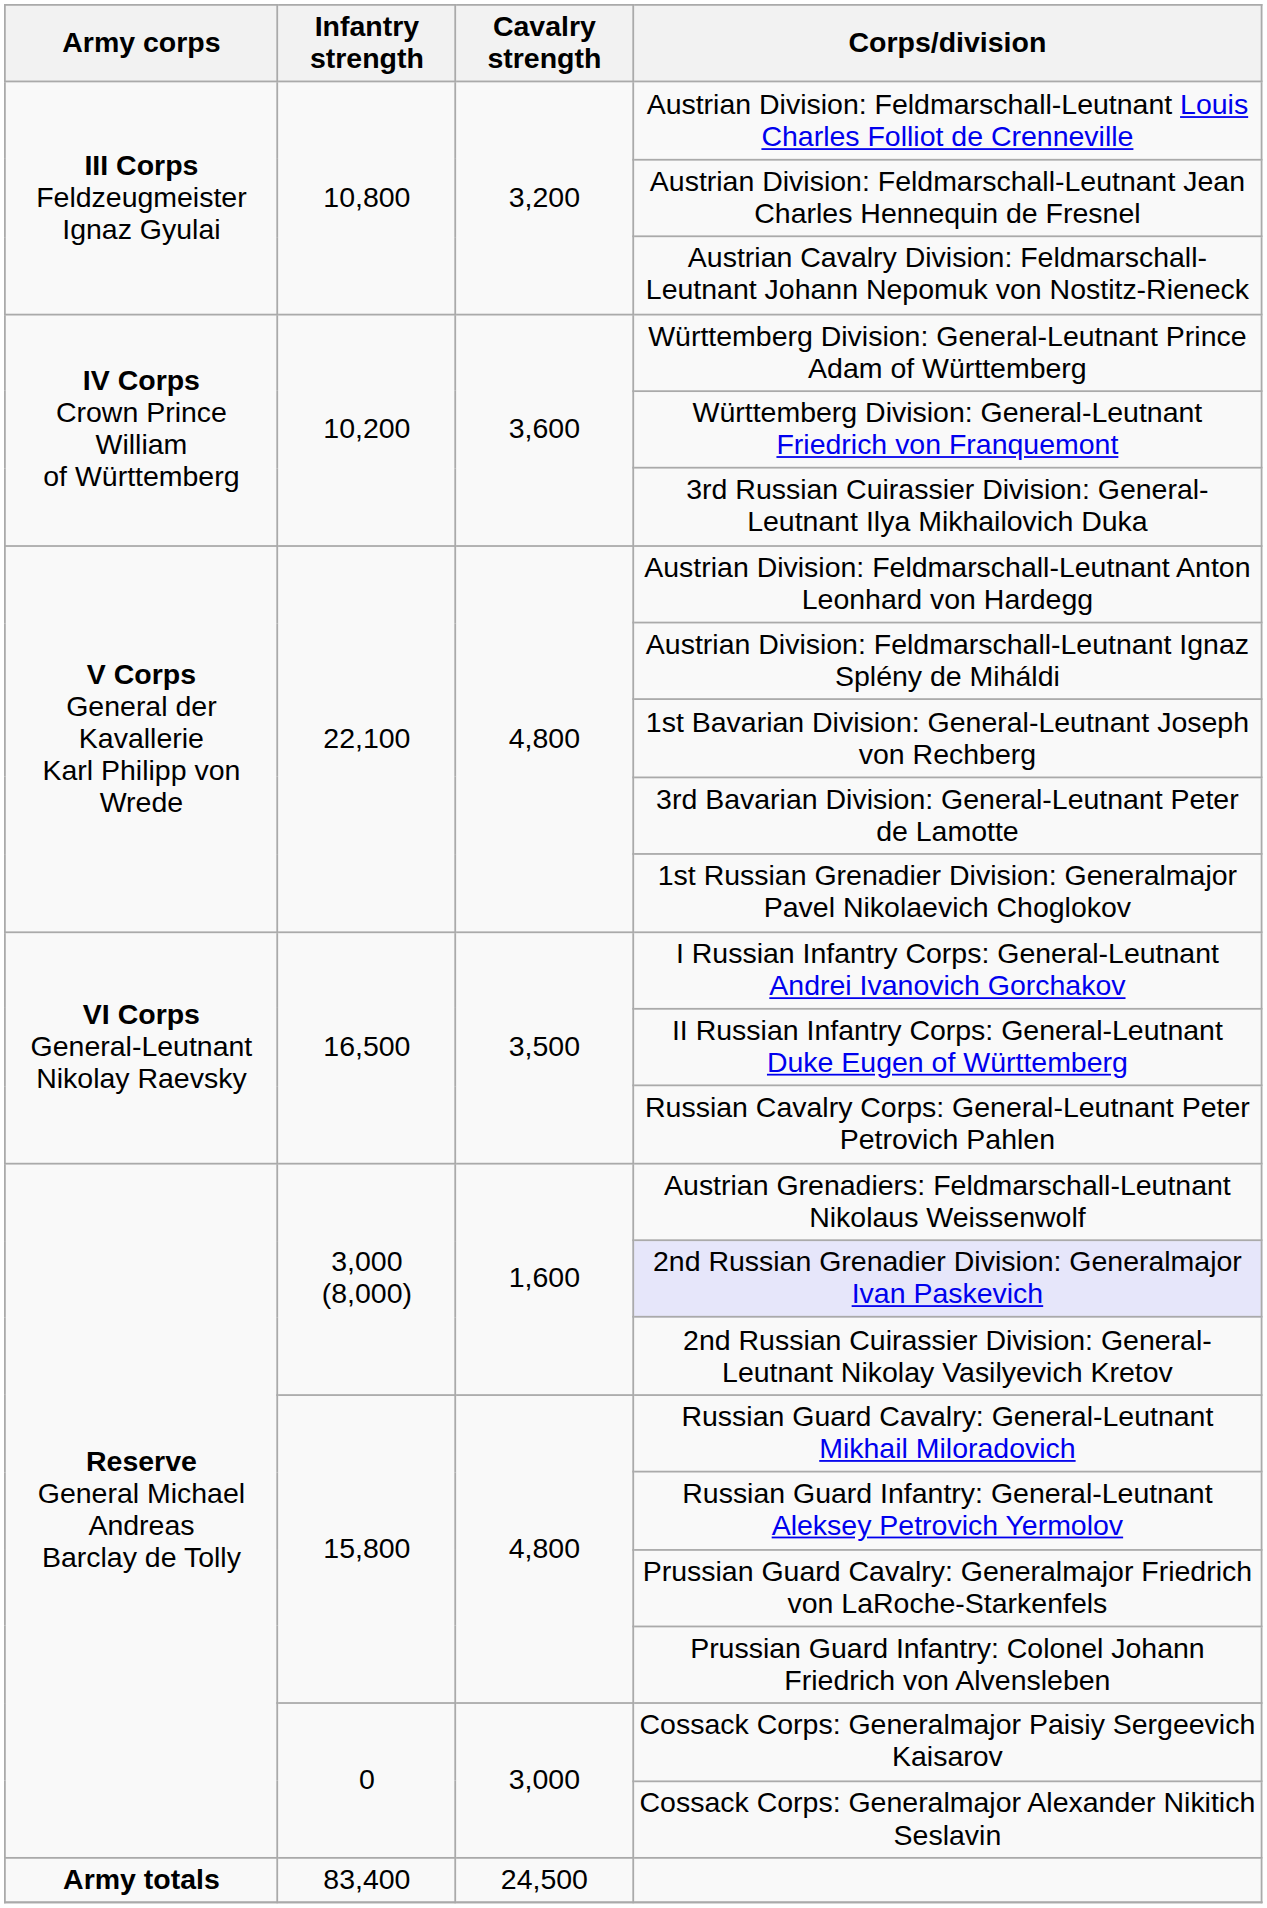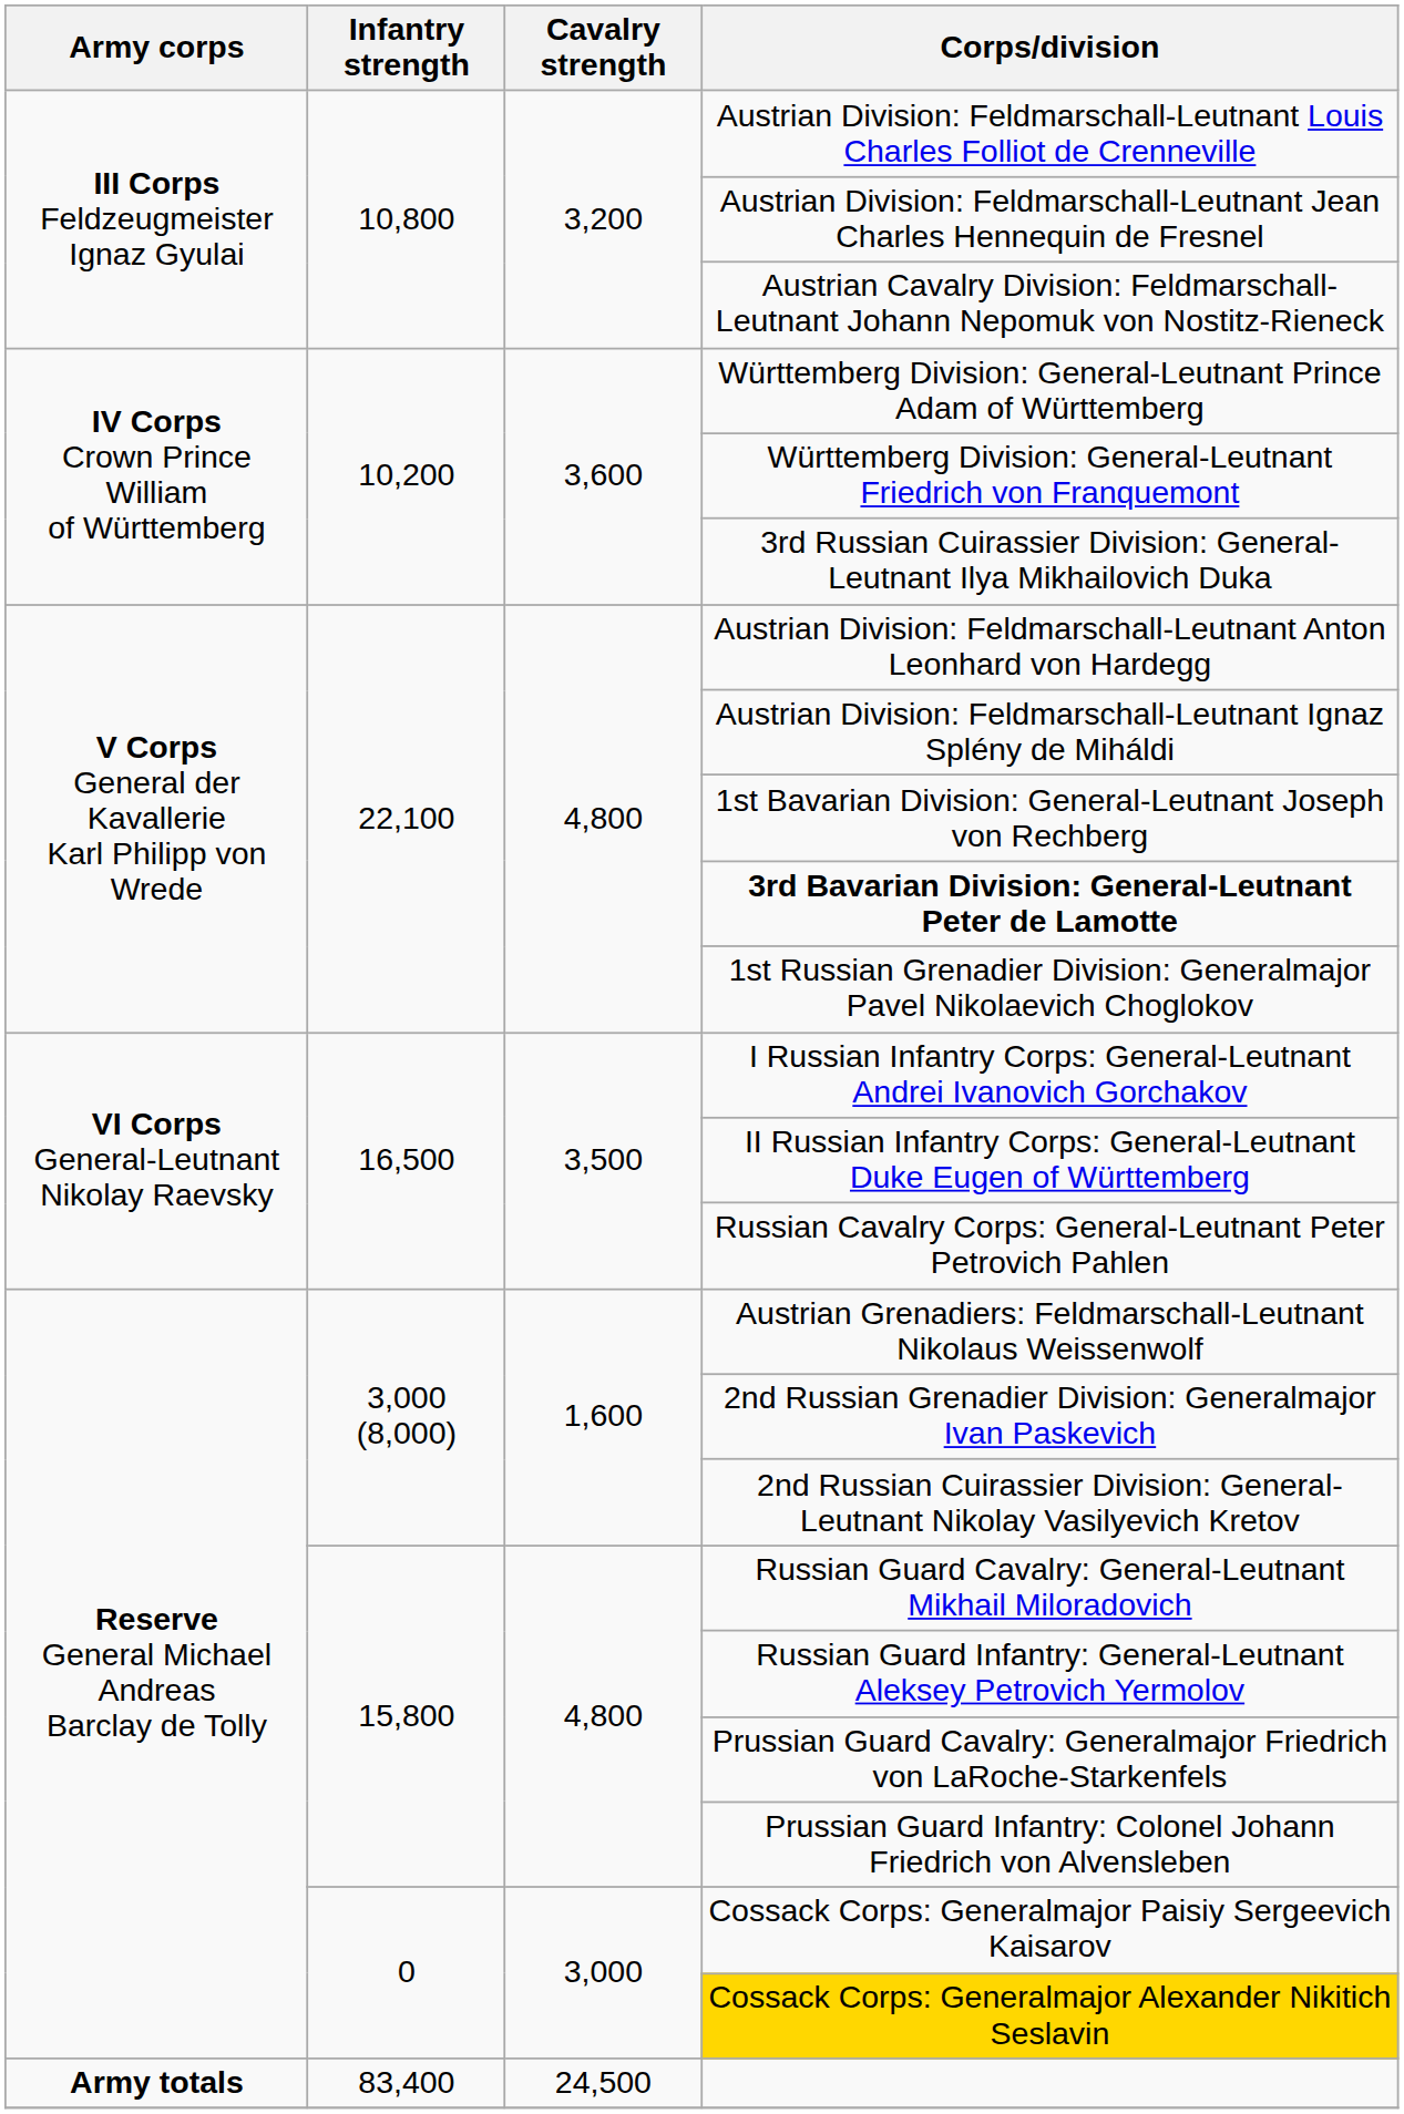3rd Bavarian Division: General-Leutnant Peter de Lamotte | Corps/division: normal -> bold
2nd Russian Grenadier Division: Generalmajor Ivan Paskevich | Corps/division: lavender background -> no background
Cossack Corps: Generalmajor Alexander Nikitich Seslavin | Corps/division: no background -> gold background
